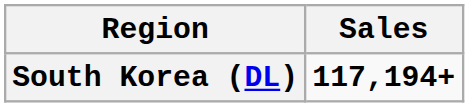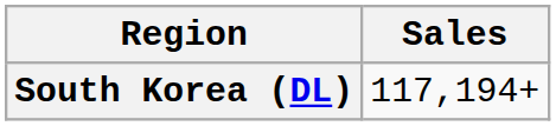South Korea (DL) | Sales: bold -> normal
